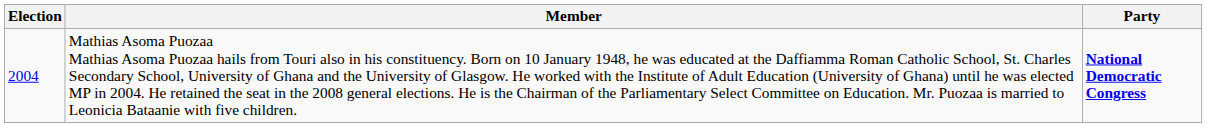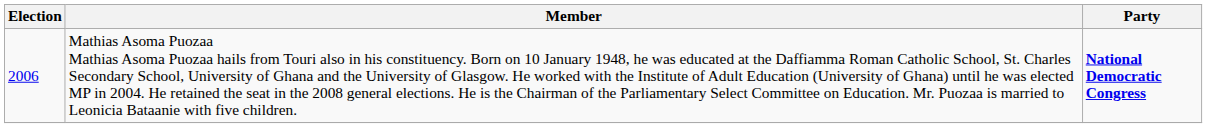row 2 | Election: 2004 -> 2006
